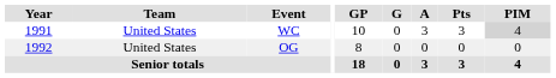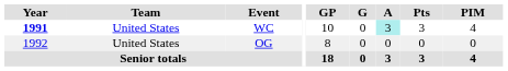WC | Year: normal -> bold
WC | A: no background -> paleturquoise background
WC | PIM: lightgrey background -> no background
